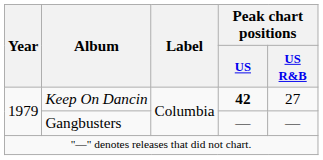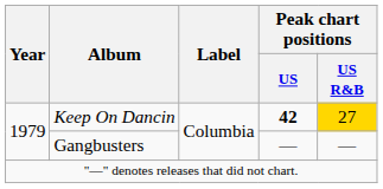Keep On Dancin | Peak chart positions / US R&B: no background -> gold background
